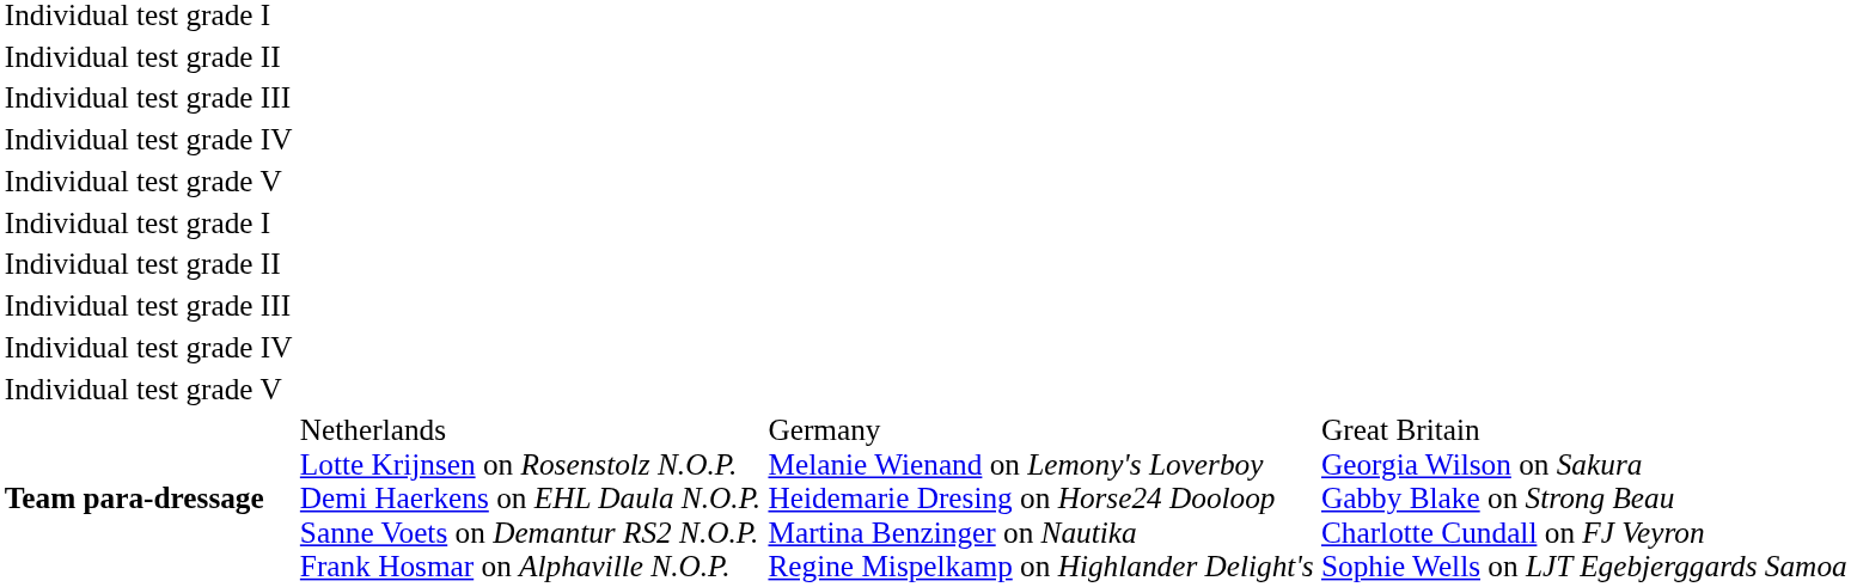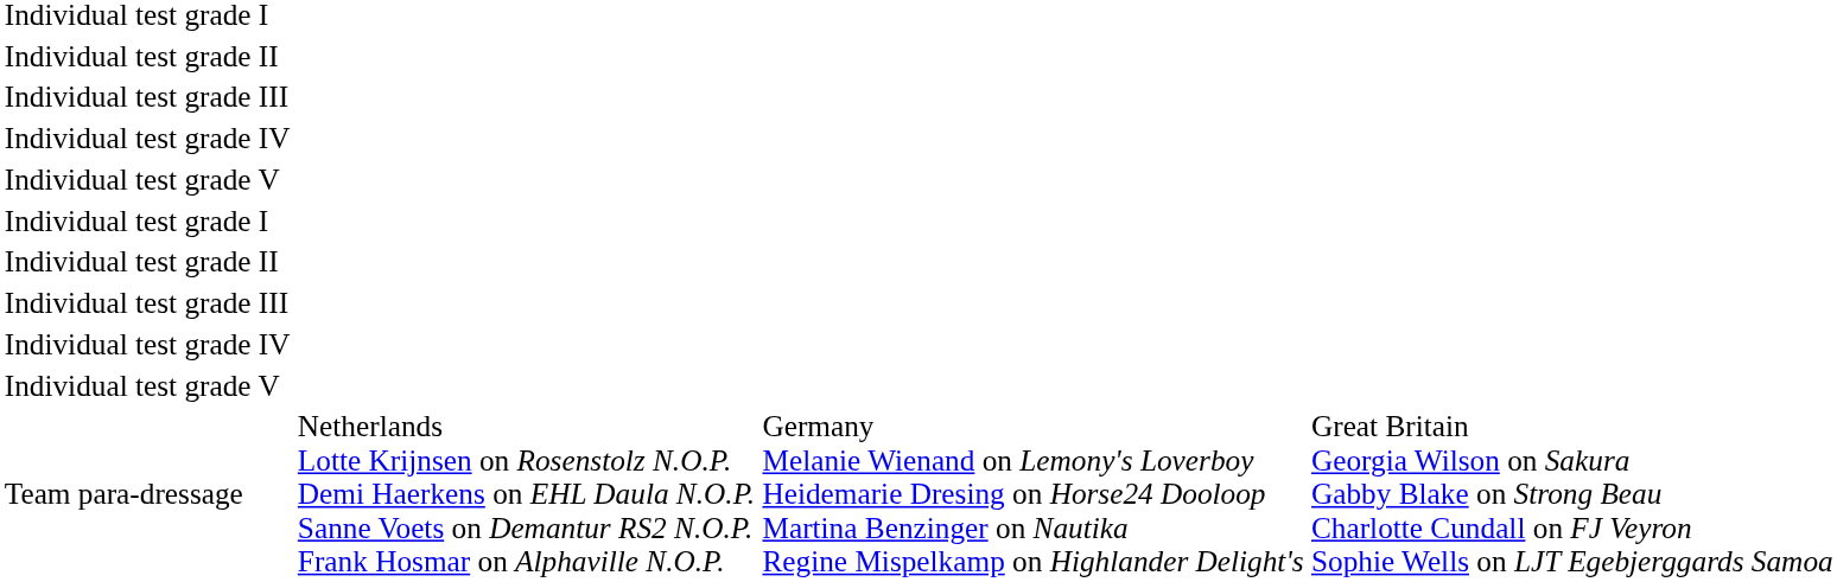Team para-dressage | column 1: bold -> normal
